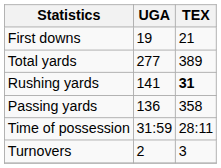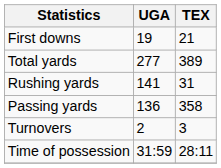Rushing yards | TEX: bold -> normal
rows swapped: Turnovers <-> Time of possession
